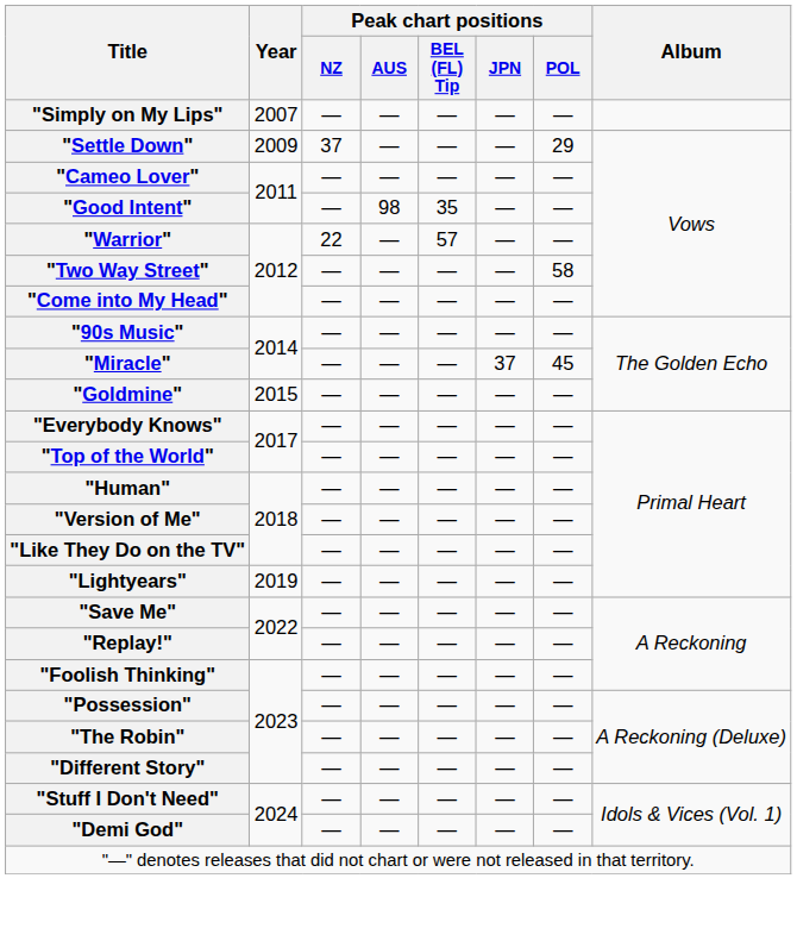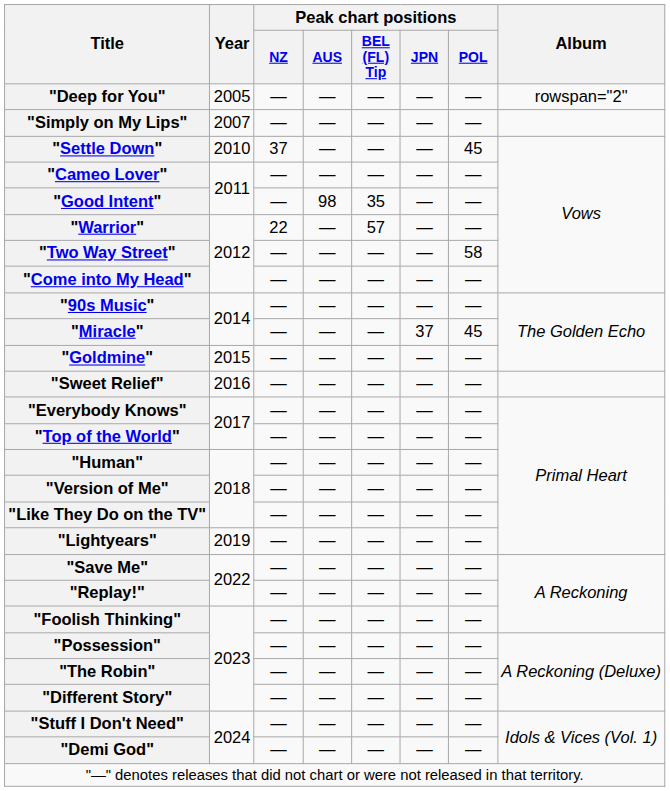+ row: "Deep for You" | 2005 | — | — | — | — | — | rowspan="2"
"Settle Down" | Year: 2009 -> 2010
"Settle Down" | Peak chart positions / POL: 29 -> 45
+ row: "Sweet Relief" | 2016 | — | — | — | — | —
